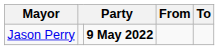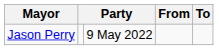Jason Perry | column 3: bold -> normal
